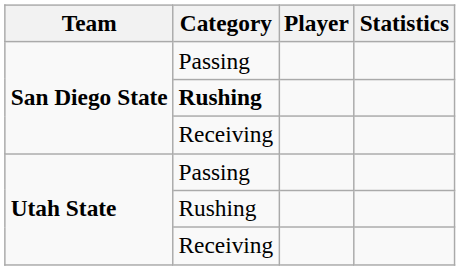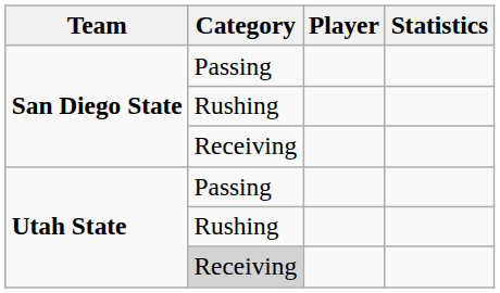San Diego State / Rushing | Category: bold -> normal
Utah State / Receiving | Category: no background -> lightgrey background
